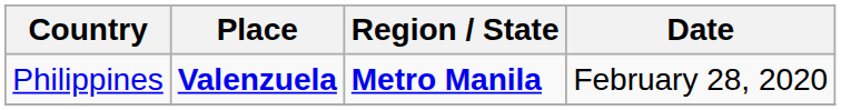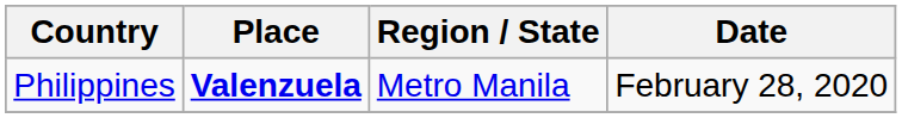Philippines | Region / State: bold -> normal
